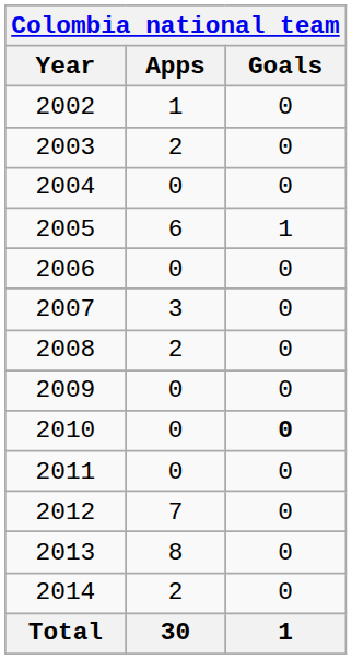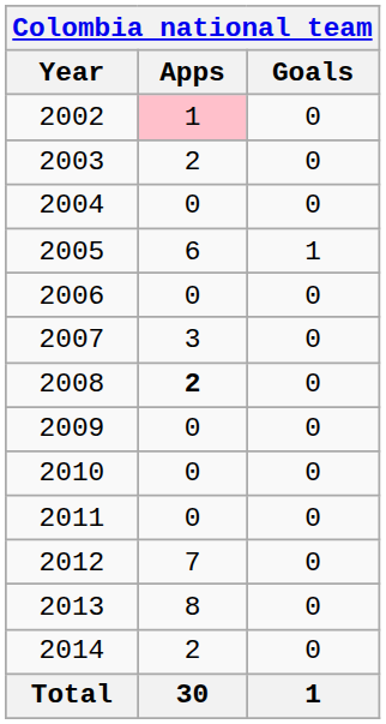2002 | Apps: no background -> pink background
2008 | Apps: normal -> bold
2010 | Goals: bold -> normal
